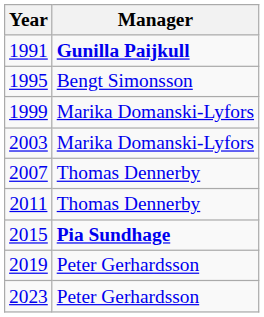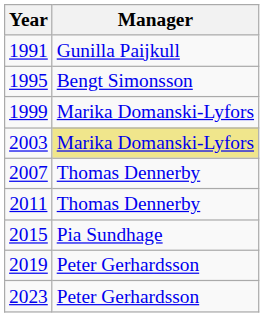1991 | Manager: bold -> normal
2003 | Manager: no background -> khaki background
2015 | Manager: bold -> normal
